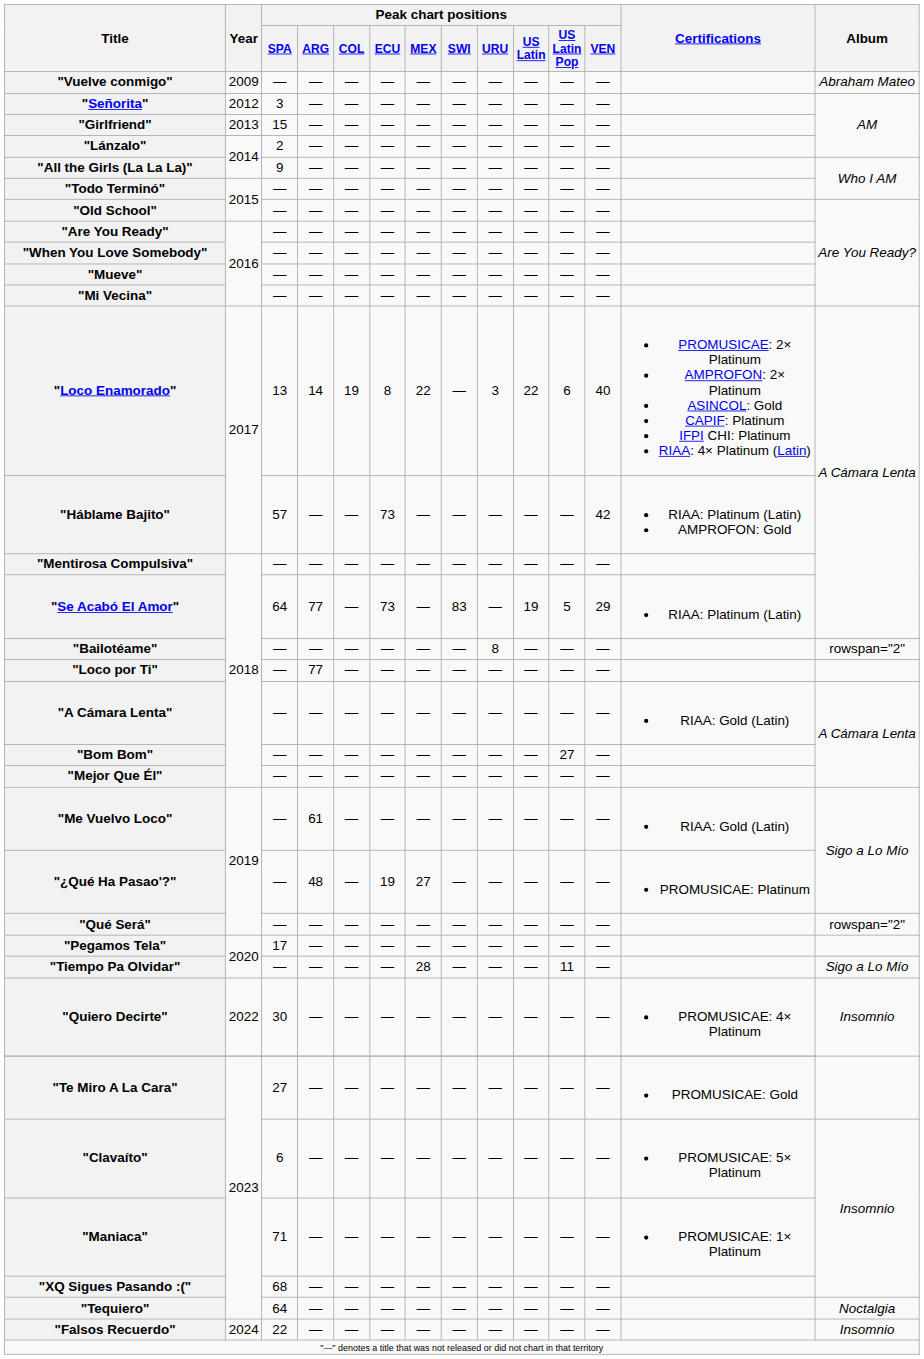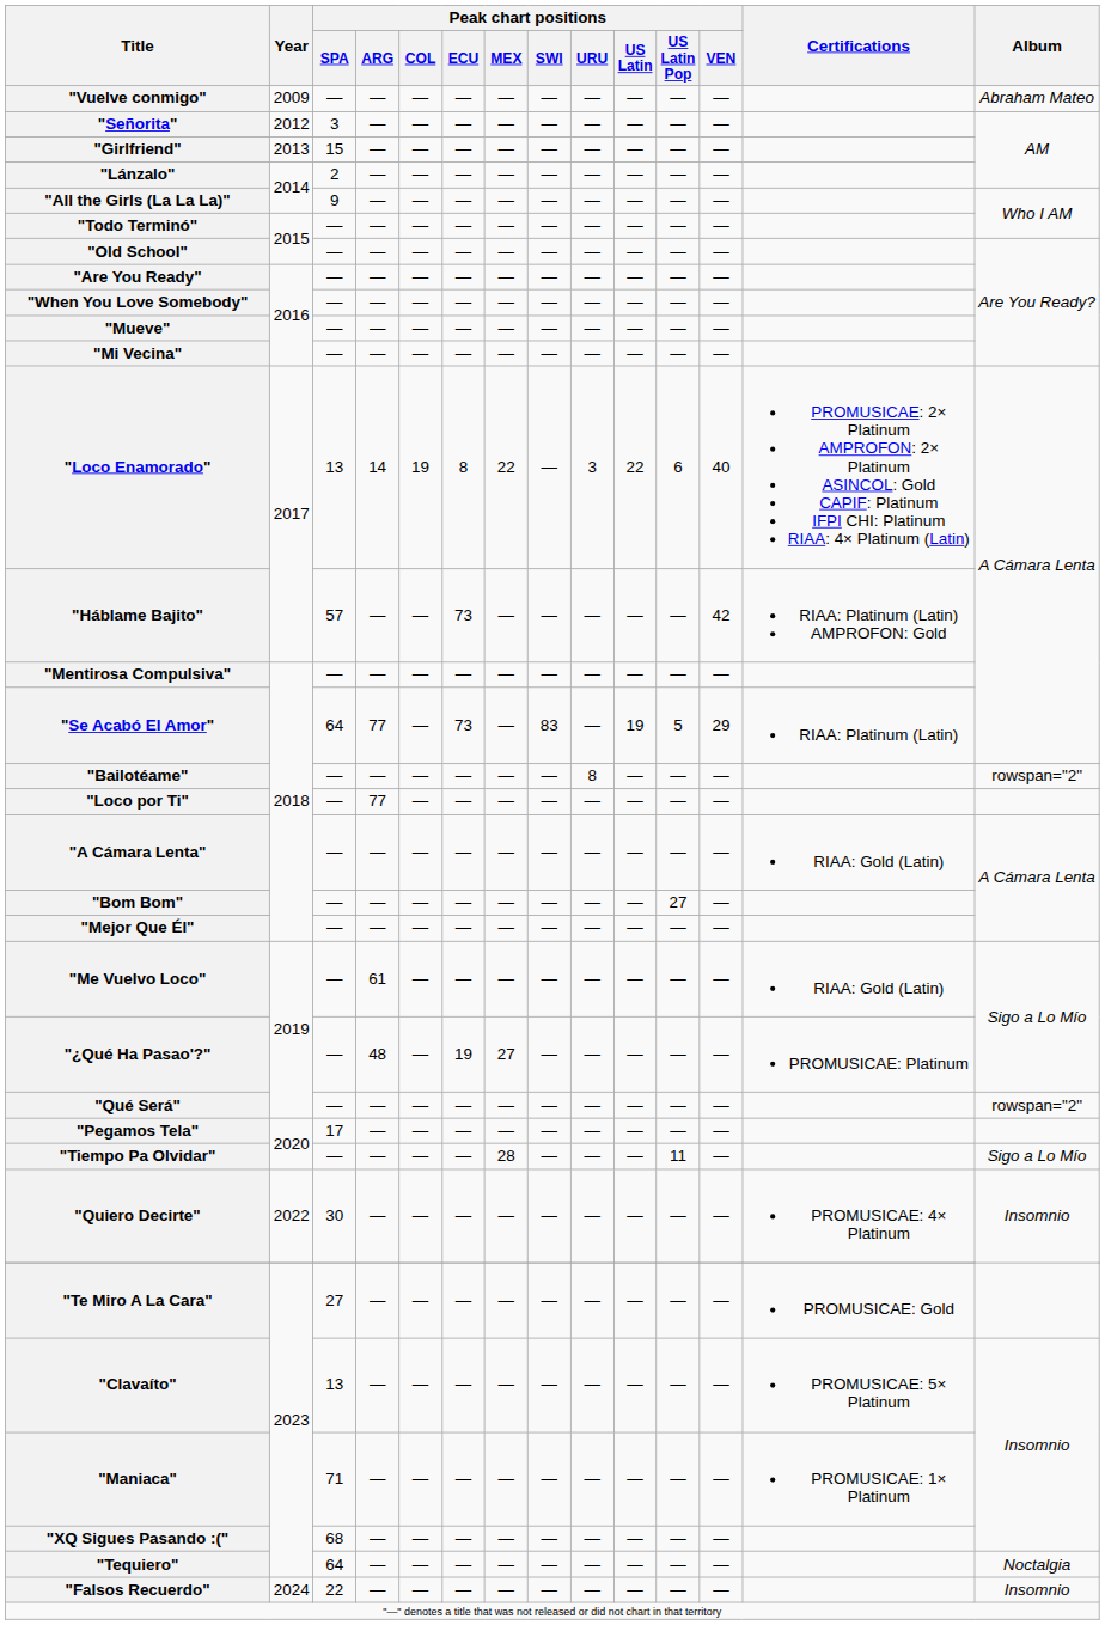"Clavaíto" | Peak chart positions / SPA: 6 -> 13
